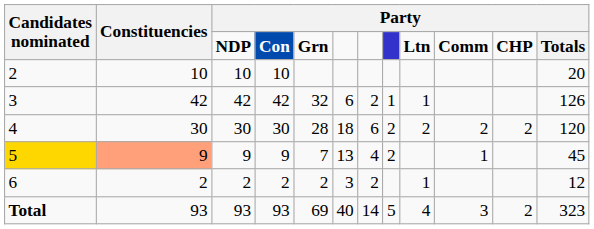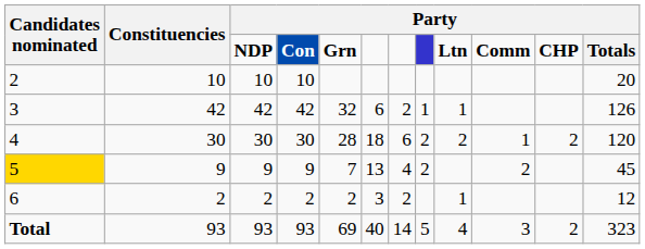row 5 | column 10: 2 -> 1
row 6 | Constituencies: lightsalmon background -> no background
row 6 | column 10: 1 -> 2
